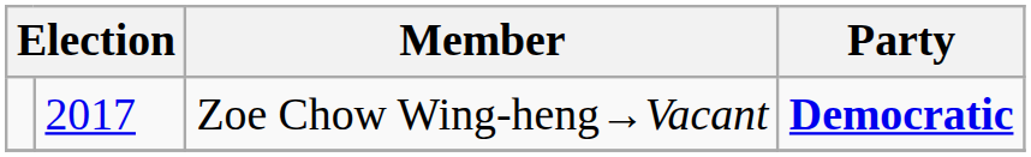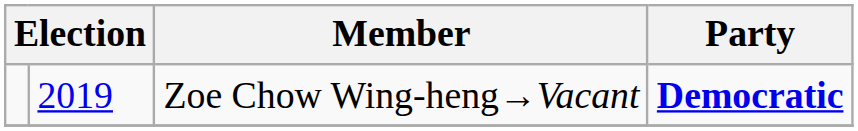Zoe Chow Wing-heng→Vacant | column 2: 2017 -> 2019
